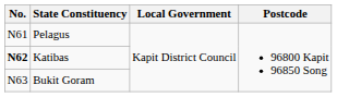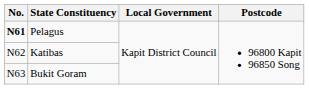Pelagus | No.: normal -> bold
Katibas | No.: bold -> normal
